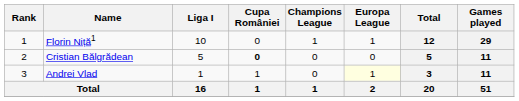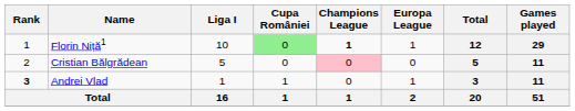Florin Niță1 | Cupa României: no background -> lightgreen background
Florin Niță1 | Champions League: normal -> bold
Cristian Bălgrădean | Cupa României: bold -> normal
Cristian Bălgrădean | Champions League: no background -> pink background
Andrei Vlad | Rank: normal -> bold
Andrei Vlad | Europa League: lightyellow background -> no background
